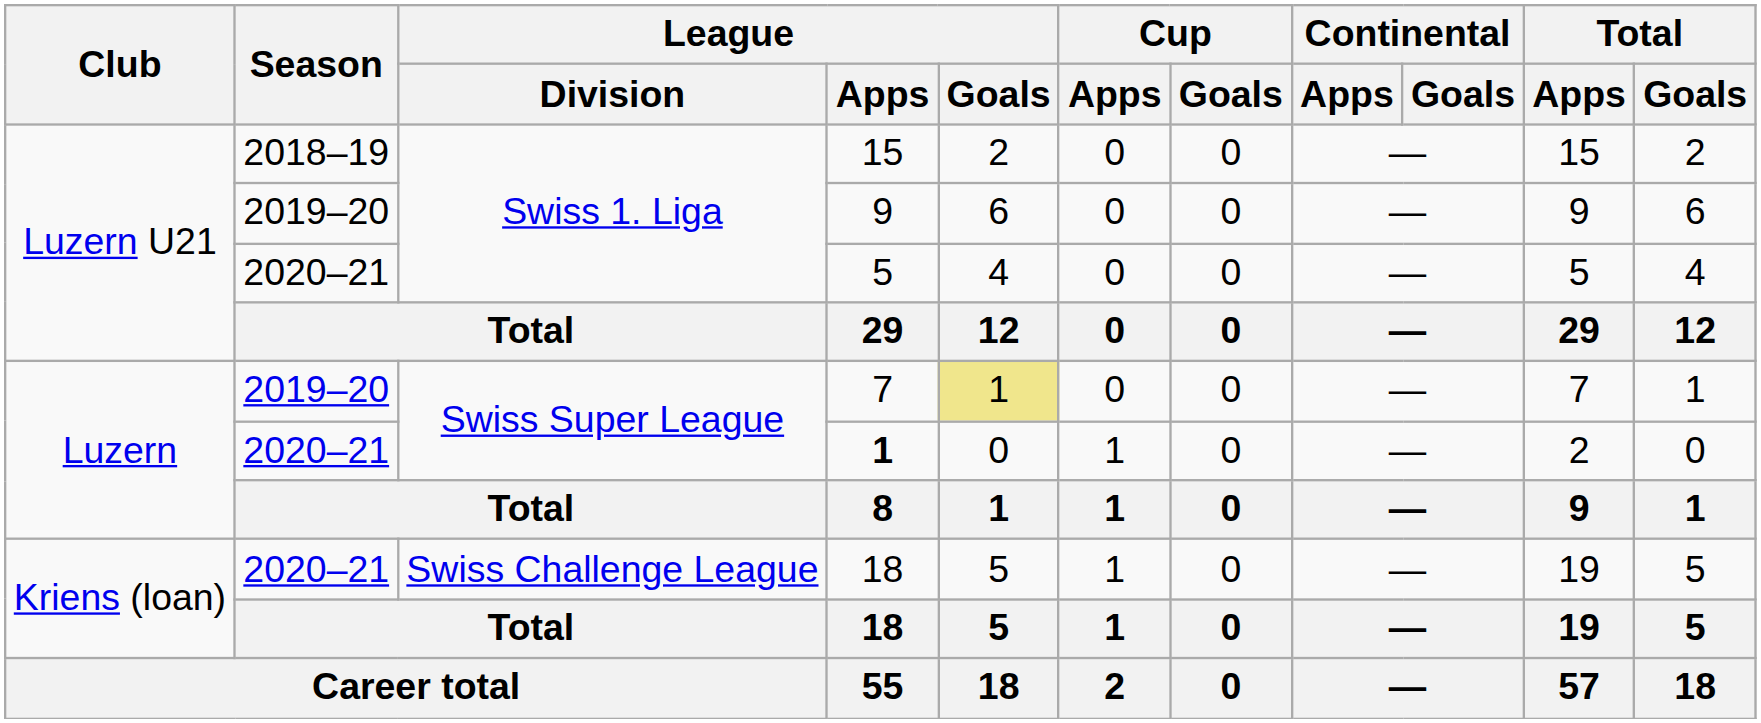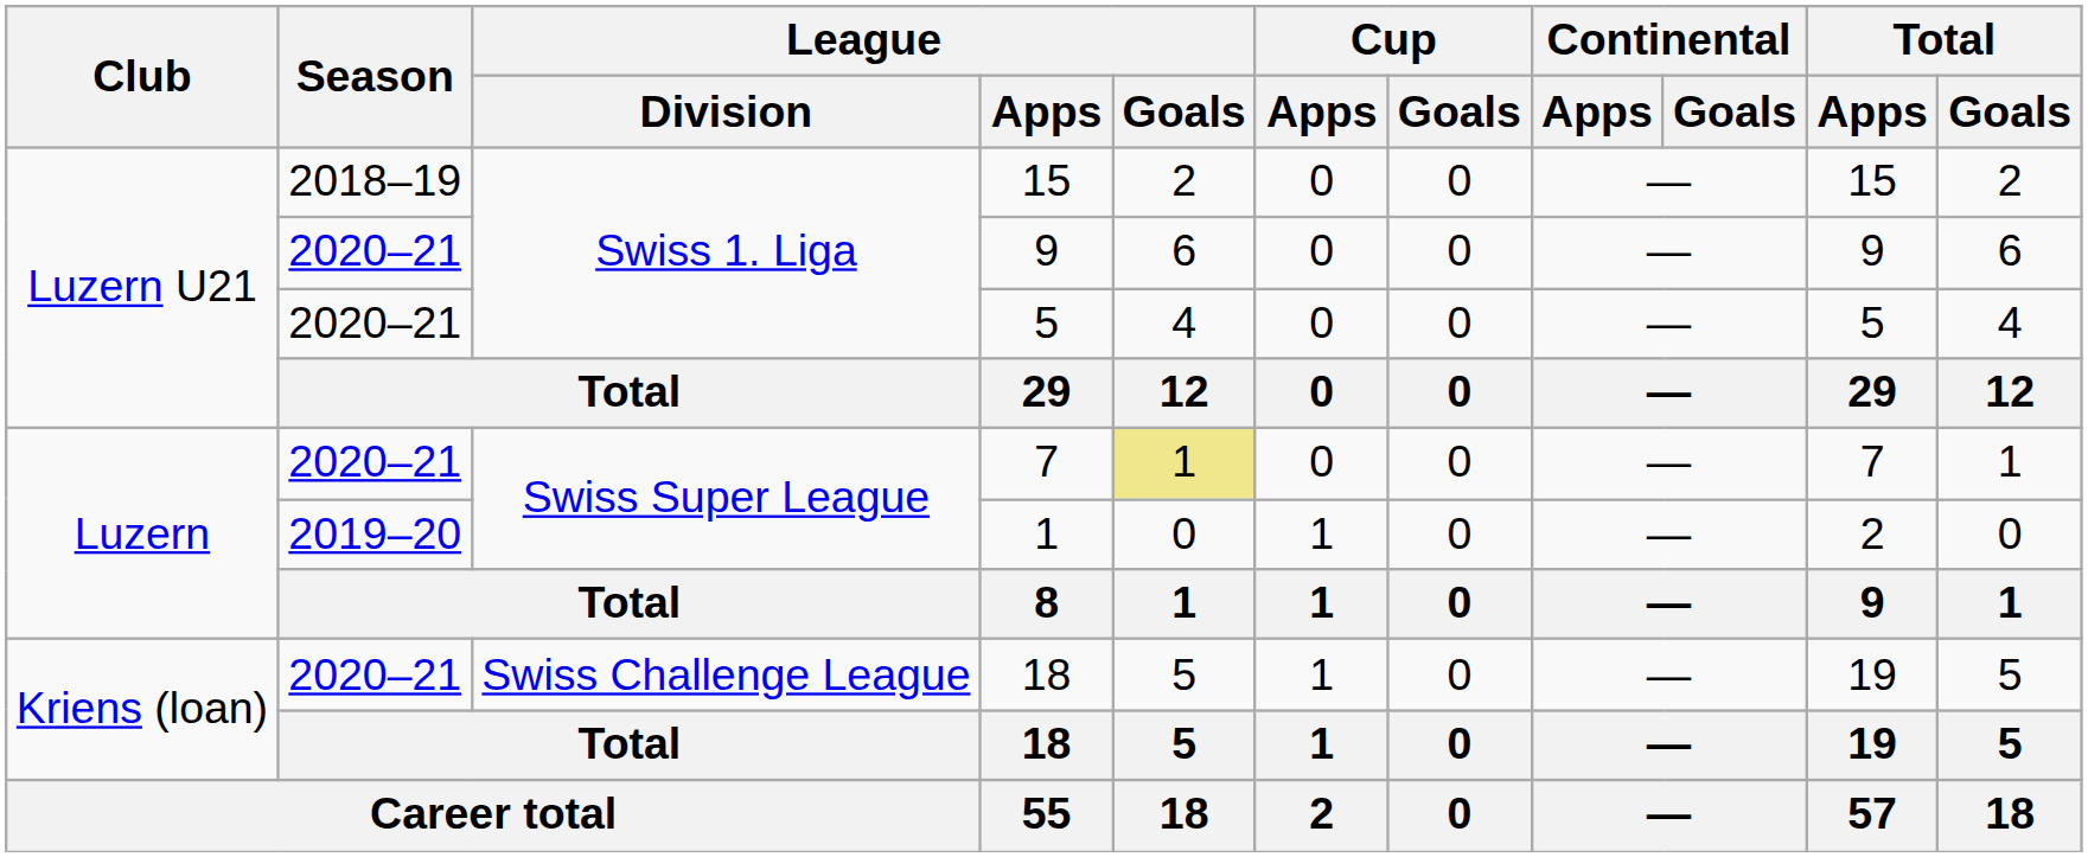row 4 | Season: 2019–20 -> 2020–21
row 7 | Season: 2019–20 -> 2020–21
row 8 | Season: 2020–21 -> 2019–20
row 8 | League / Apps: bold -> normal
